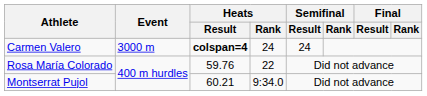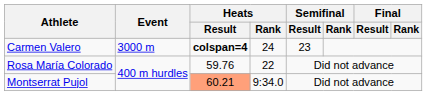Carmen Valero | Semifinal / Result: 24 -> 23
Montserrat Pujol | Heats / Result: no background -> lightsalmon background
